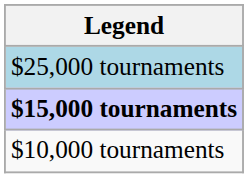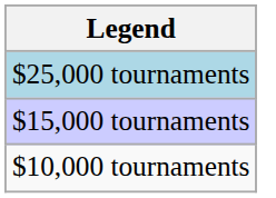row 3 | column 1: bold -> normal
